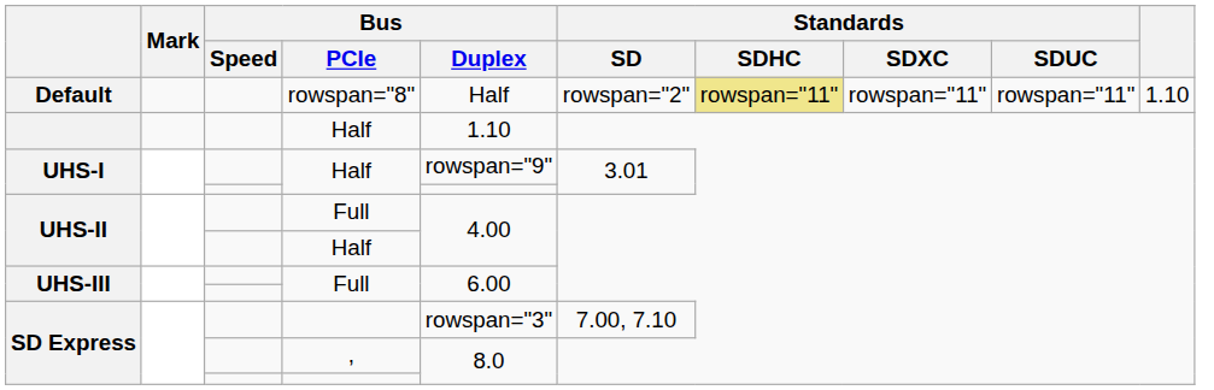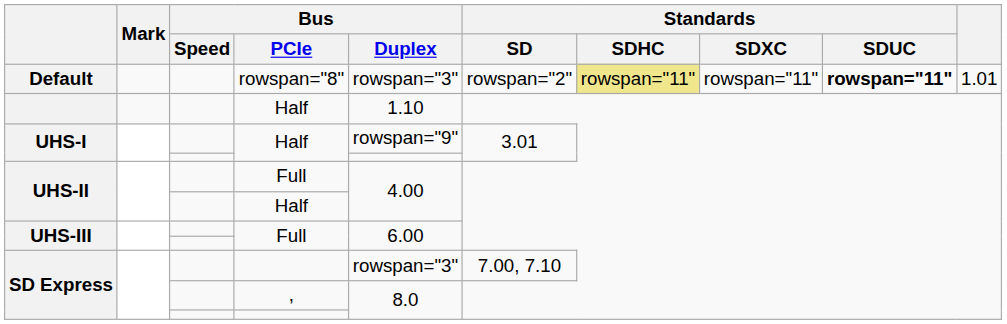Default | Bus / Duplex: Half -> rowspan="3"
Default | Standards / SDUC: normal -> bold
Default | column 10: 1.10 -> 1.01
